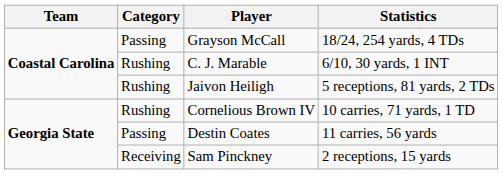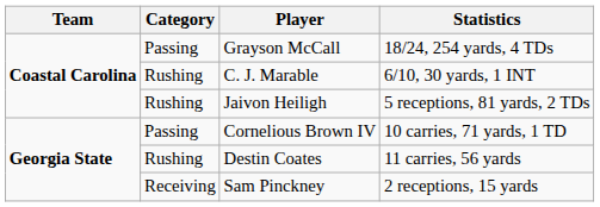Cornelious Brown IV | Category: Rushing -> Passing
Destin Coates | Category: Passing -> Rushing
